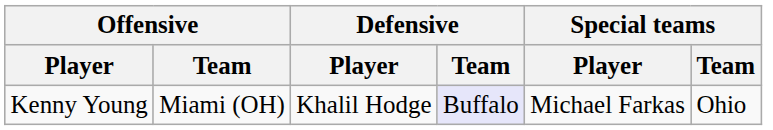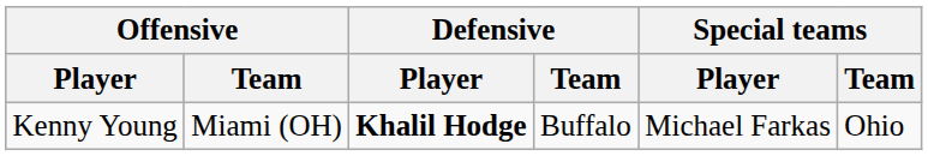Kenny Young | Defensive / Player: normal -> bold
Kenny Young | Defensive / Team: lavender background -> no background
